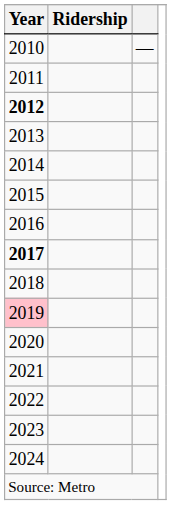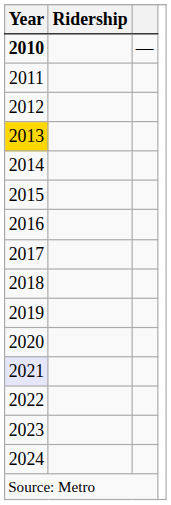2010 | Year: normal -> bold
2012 | Year: bold -> normal
2013 | Year: no background -> gold background
2017 | Year: bold -> normal
2019 | Year: pink background -> no background
2021 | Year: no background -> lavender background
